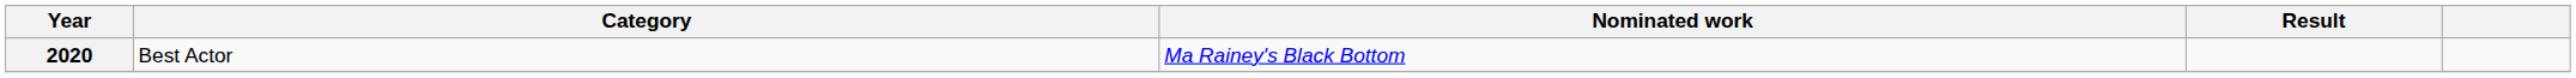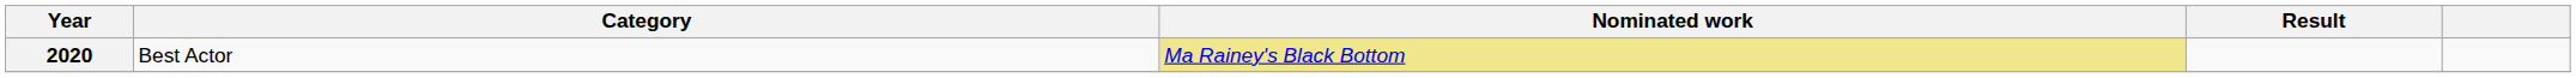2020 | Nominated work: no background -> khaki background
